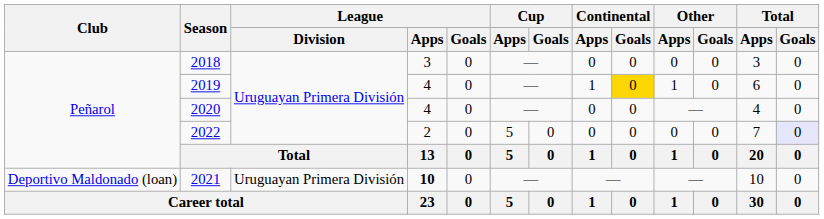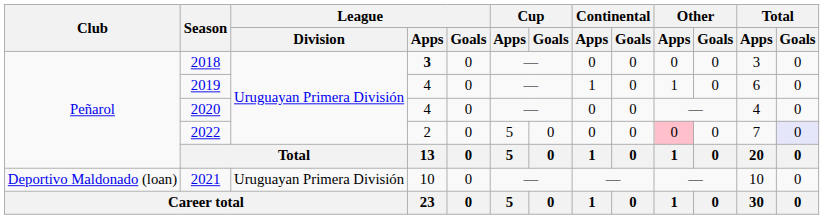2018 | League / Apps: normal -> bold
2019 | Continental / Goals: gold background -> no background
2022 | Other / Apps: no background -> pink background
2021 | League / Apps: bold -> normal
